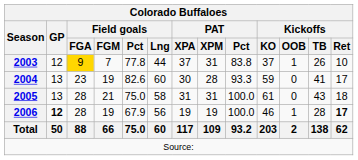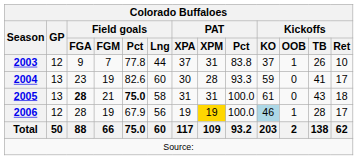2003 | Field goals / FGA: gold background -> no background
2005 | Field goals / FGA: normal -> bold
2005 | Field goals / Pct: normal -> bold
2006 | GP: bold -> normal
2006 | PAT / XPM: no background -> gold background
2006 | Kickoffs / KO: no background -> lightblue background
2006 | Kickoffs / Ret: bold -> normal
